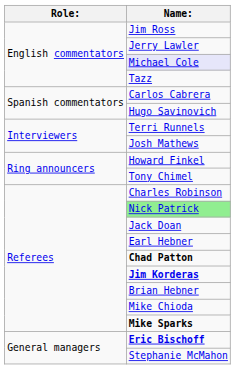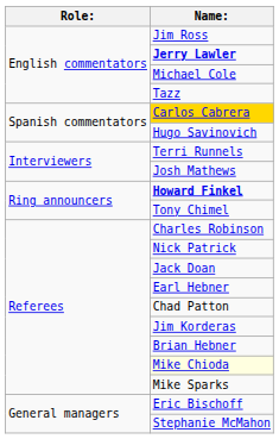Jerry Lawler | Name:: normal -> bold
Michael Cole | Name:: lavender background -> no background
Carlos Cabrera | Name:: no background -> gold background
Howard Finkel | Name:: normal -> bold
Nick Patrick | Name:: lightgreen background -> no background
Chad Patton | Name:: bold -> normal
Jim Korderas | Name:: bold -> normal
Mike Chioda | Name:: no background -> lightyellow background
Mike Sparks | Name:: bold -> normal
Eric Bischoff | Name:: bold -> normal
